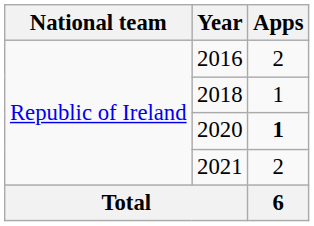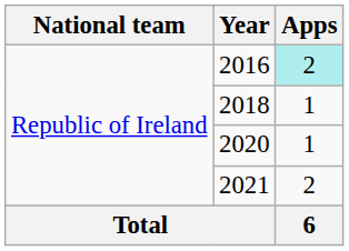2016 | Apps: no background -> paleturquoise background
2020 | Apps: bold -> normal
